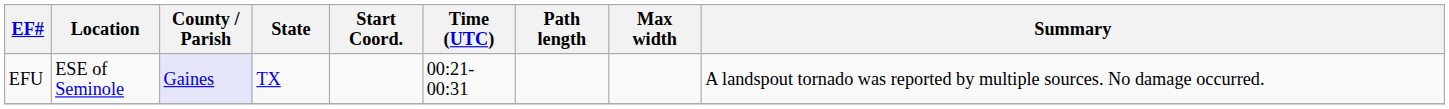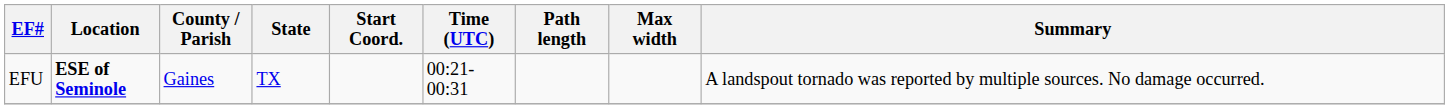EFU | Location: normal -> bold
EFU | County / Parish: lavender background -> no background
